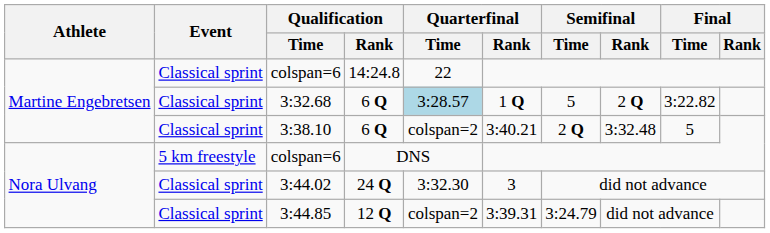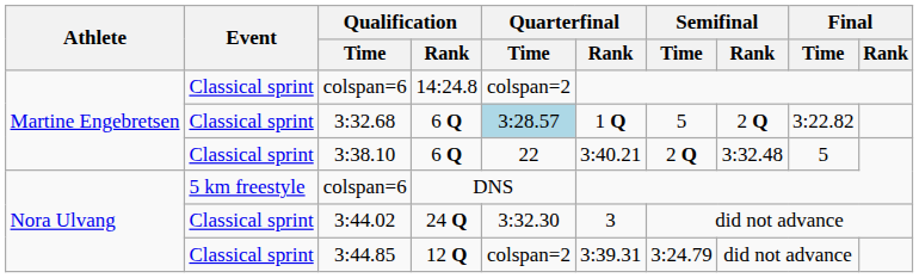colspan=6 / 14:24.8 | Quarterfinal / Time: 22 -> colspan=2
3:38.10 | Quarterfinal / Time: colspan=2 -> 22
